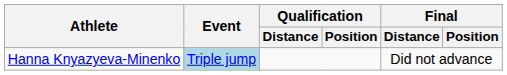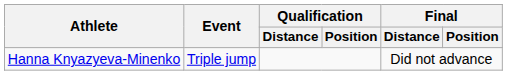Hanna Knyazyeva-Minenko | Event: lightblue background -> no background
